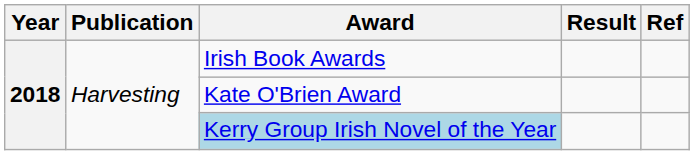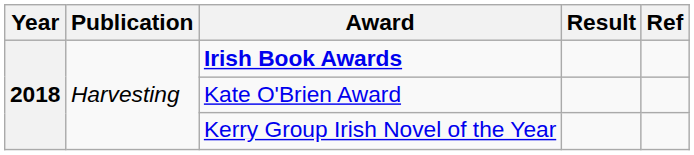Irish Book Awards | Award: normal -> bold
Kerry Group Irish Novel of the Year | Award: lightblue background -> no background
